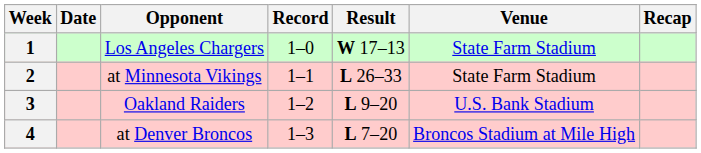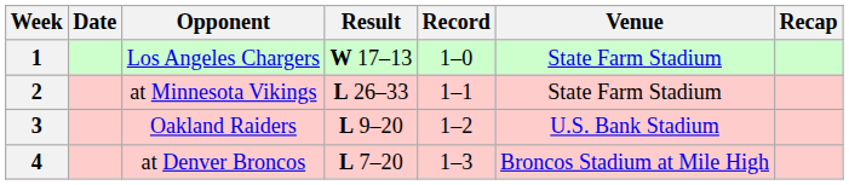columns swapped: Result <-> Record
